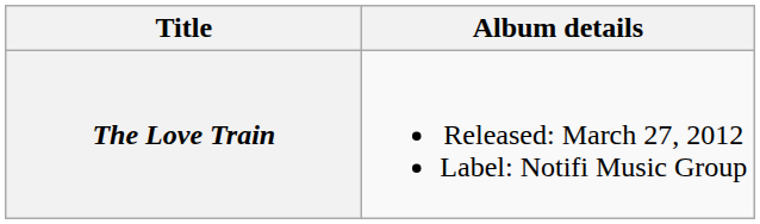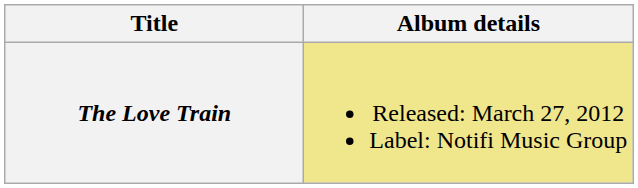The Love Train | Album details: no background -> khaki background
